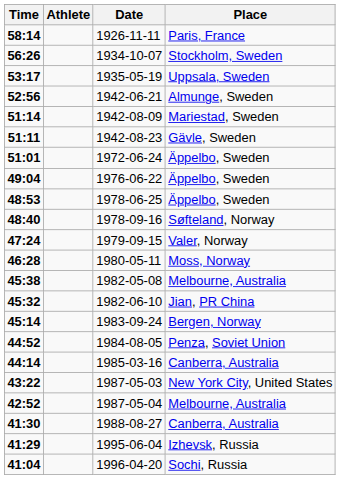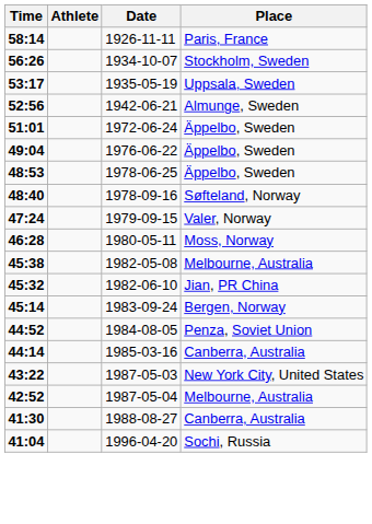- row: 51:14 | 1942-08-09 | Mariestad, Sweden
- row: 51:11 | 1942-08-23 | Gävle, Sweden
- row: 41:29 | 1995-06-04 | Izhevsk, Russia
